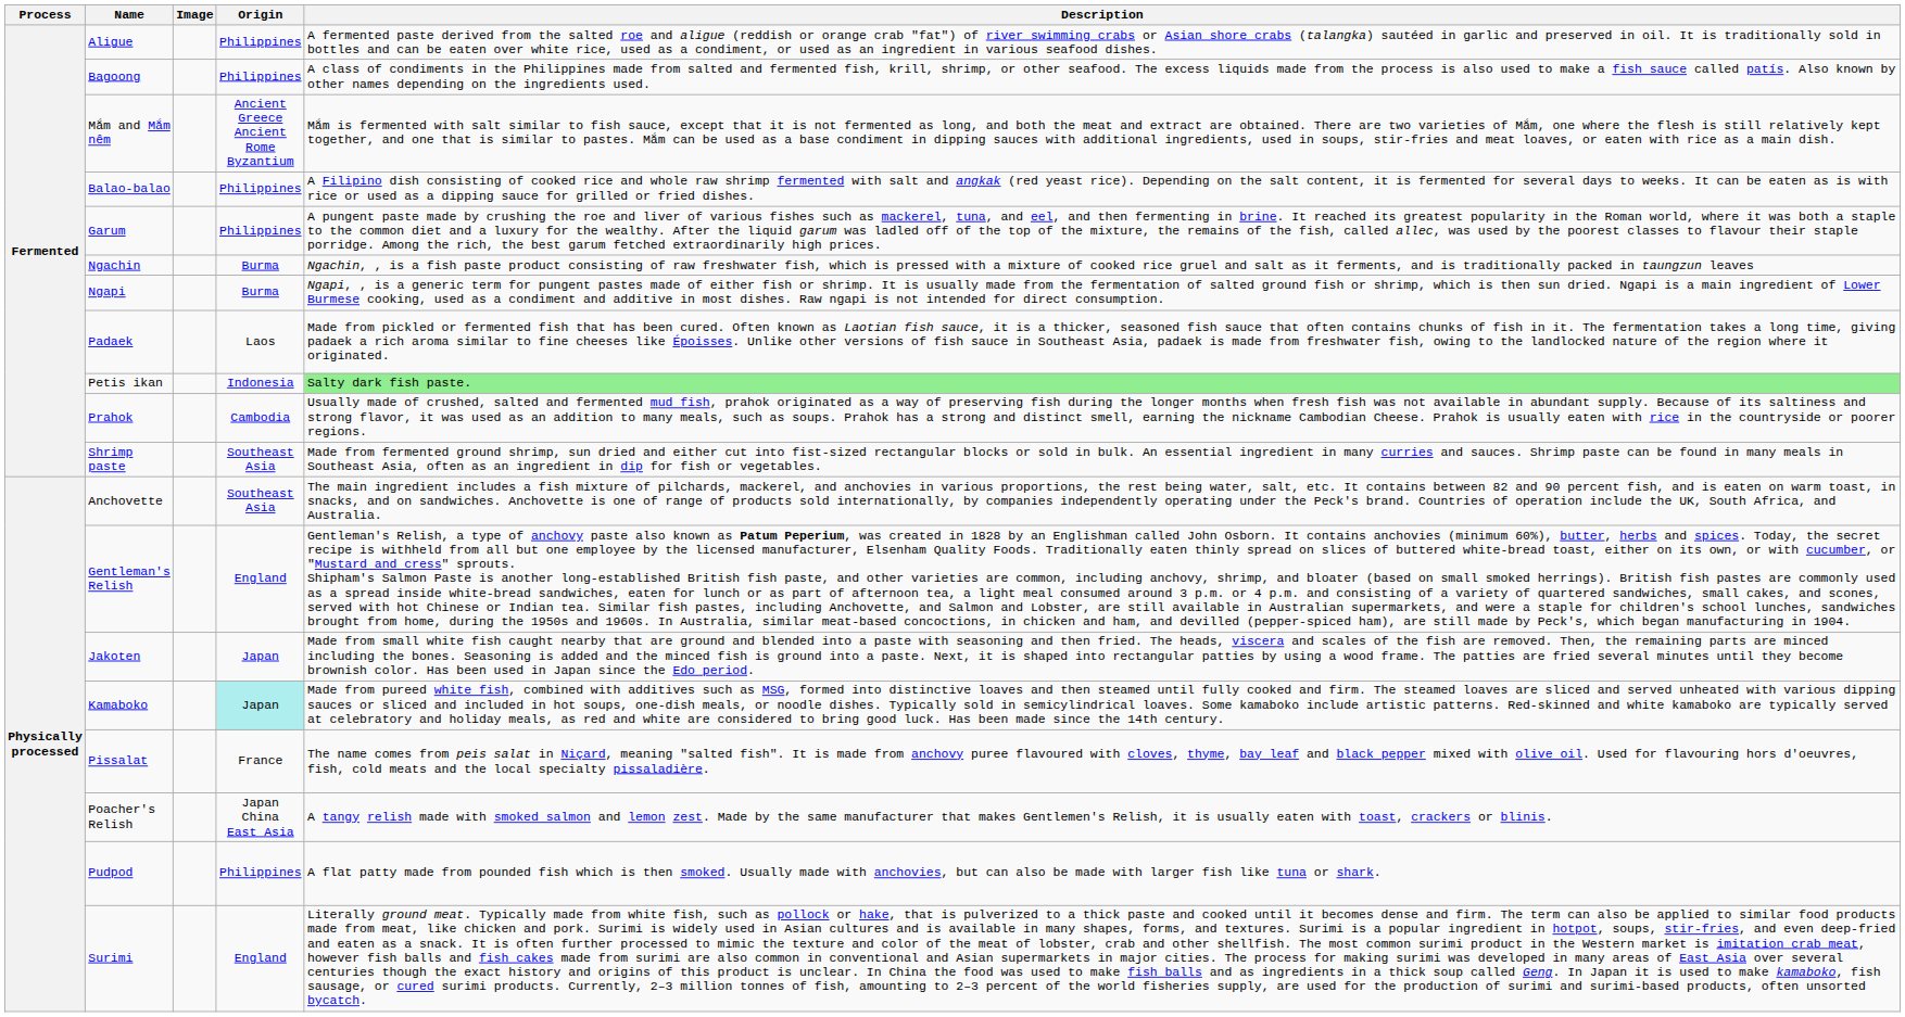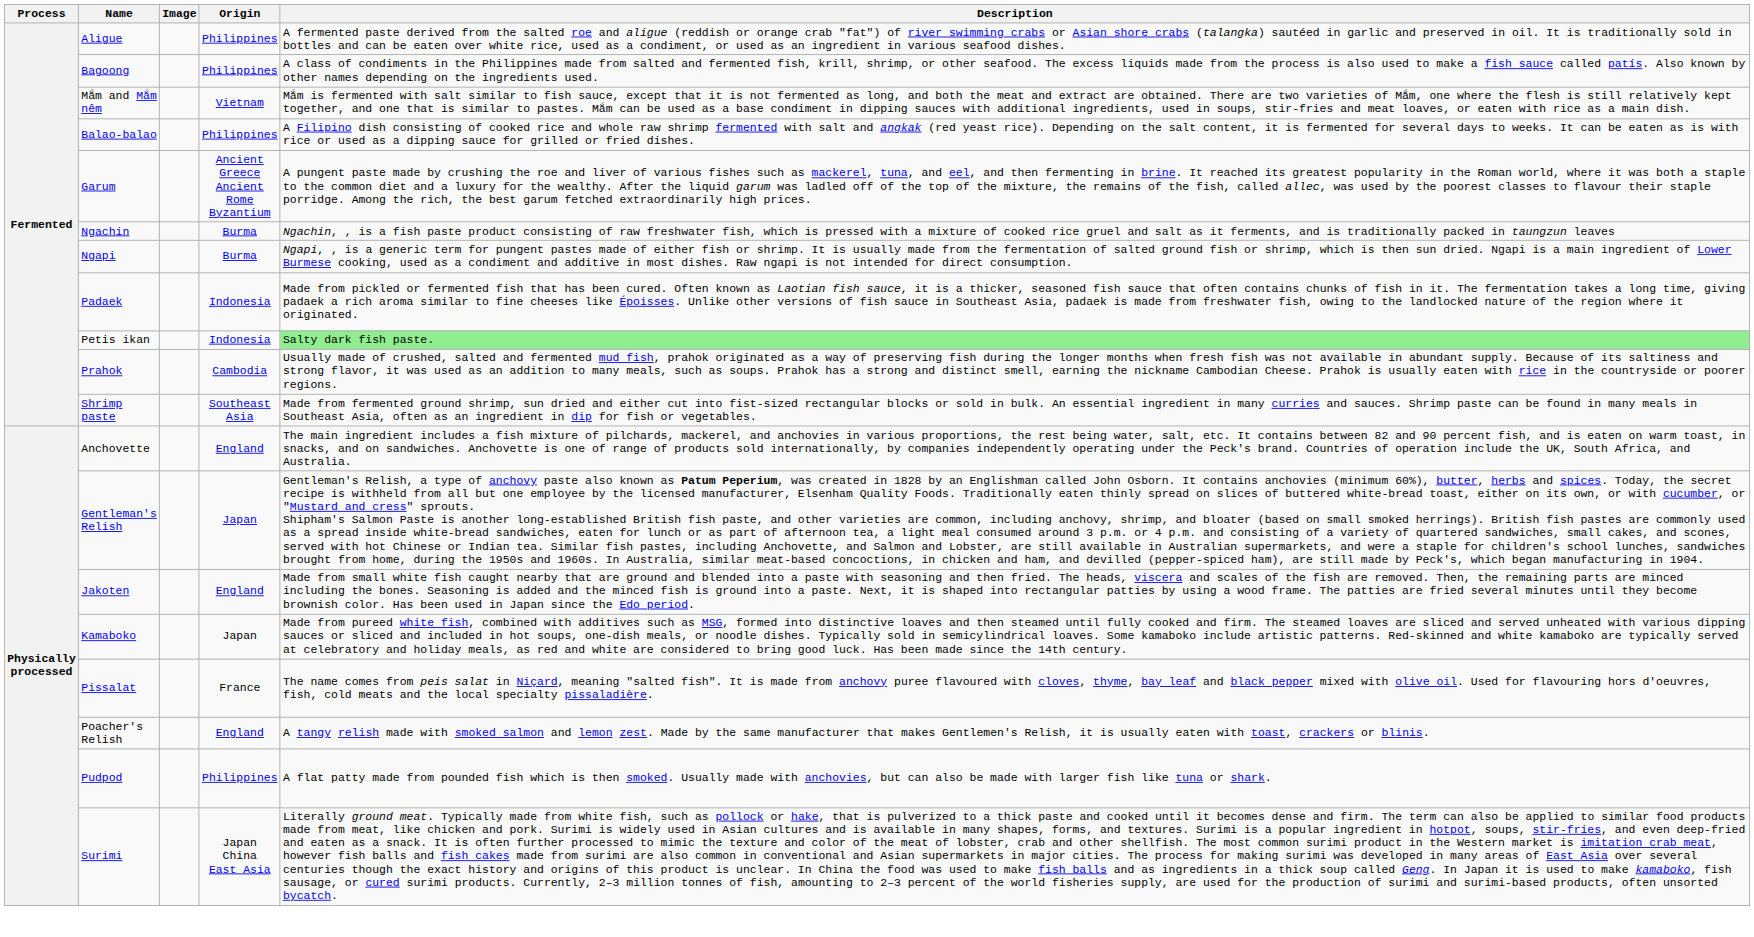Mắm and Mắm nêm | Origin: Ancient Greece Ancient Rome Byzantium -> Vietnam
Garum | Origin: Philippines -> Ancient Greece Ancient Rome Byzantium
Padaek | Origin: Laos -> Indonesia
Anchovette | Origin: Southeast Asia -> England
Gentleman's Relish | Origin: England -> Japan
Jakoten | Origin: Japan -> England
Kamaboko | Origin: paleturquoise background -> no background
Poacher's Relish | Origin: Japan China East Asia -> England
Surimi | Origin: England -> Japan China East Asia
